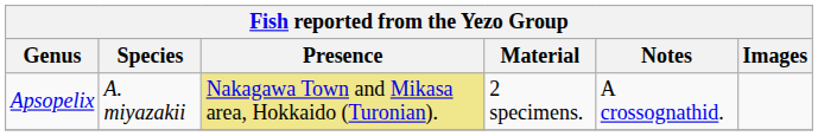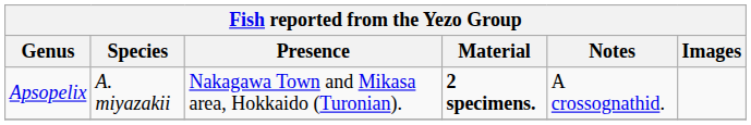Apsopelix | Presence: khaki background -> no background
Apsopelix | Material: normal -> bold
